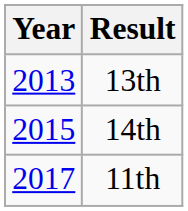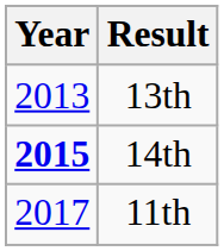14th | Year: normal -> bold
